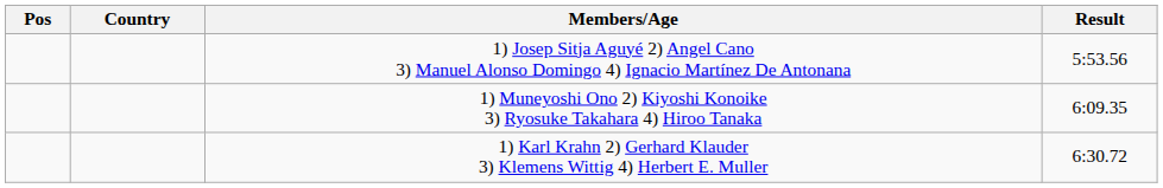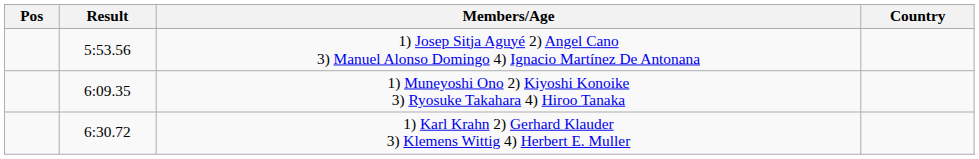columns swapped: Country <-> Result
